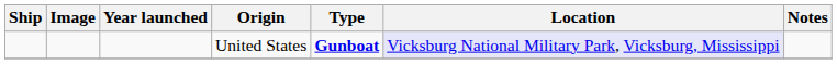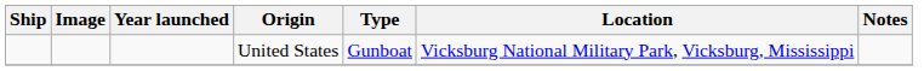United States | Type: bold -> normal
United States | Location: lavender background -> no background
